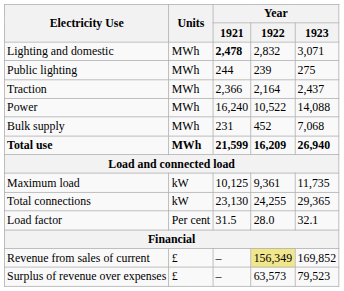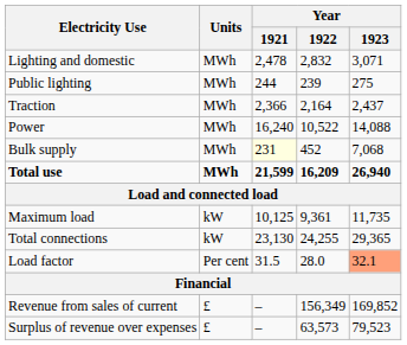Lighting and domestic | Year / 1921: bold -> normal
Bulk supply | Year / 1921: no background -> lightyellow background
Load factor | Year / 1923: no background -> lightsalmon background
Revenue from sales of current | Year / 1922: khaki background -> no background
